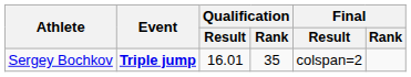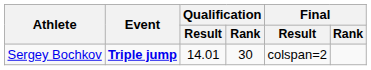Sergey Bochkov | Qualification / Result: 16.01 -> 14.01
Sergey Bochkov | Qualification / Rank: 35 -> 30
